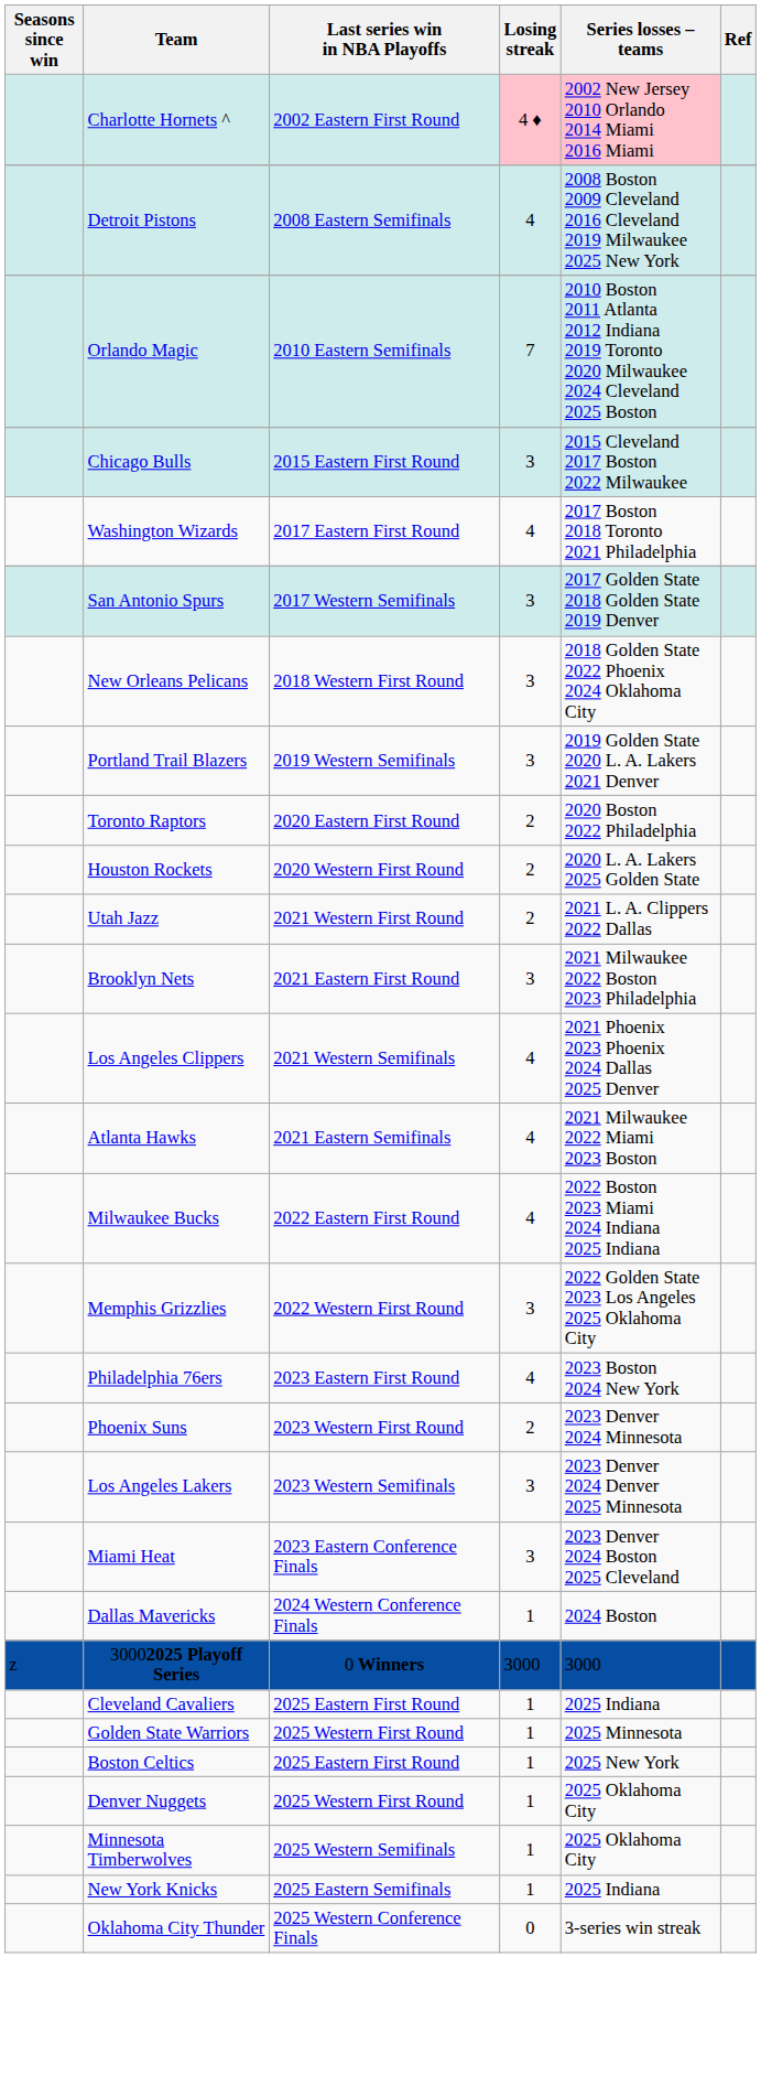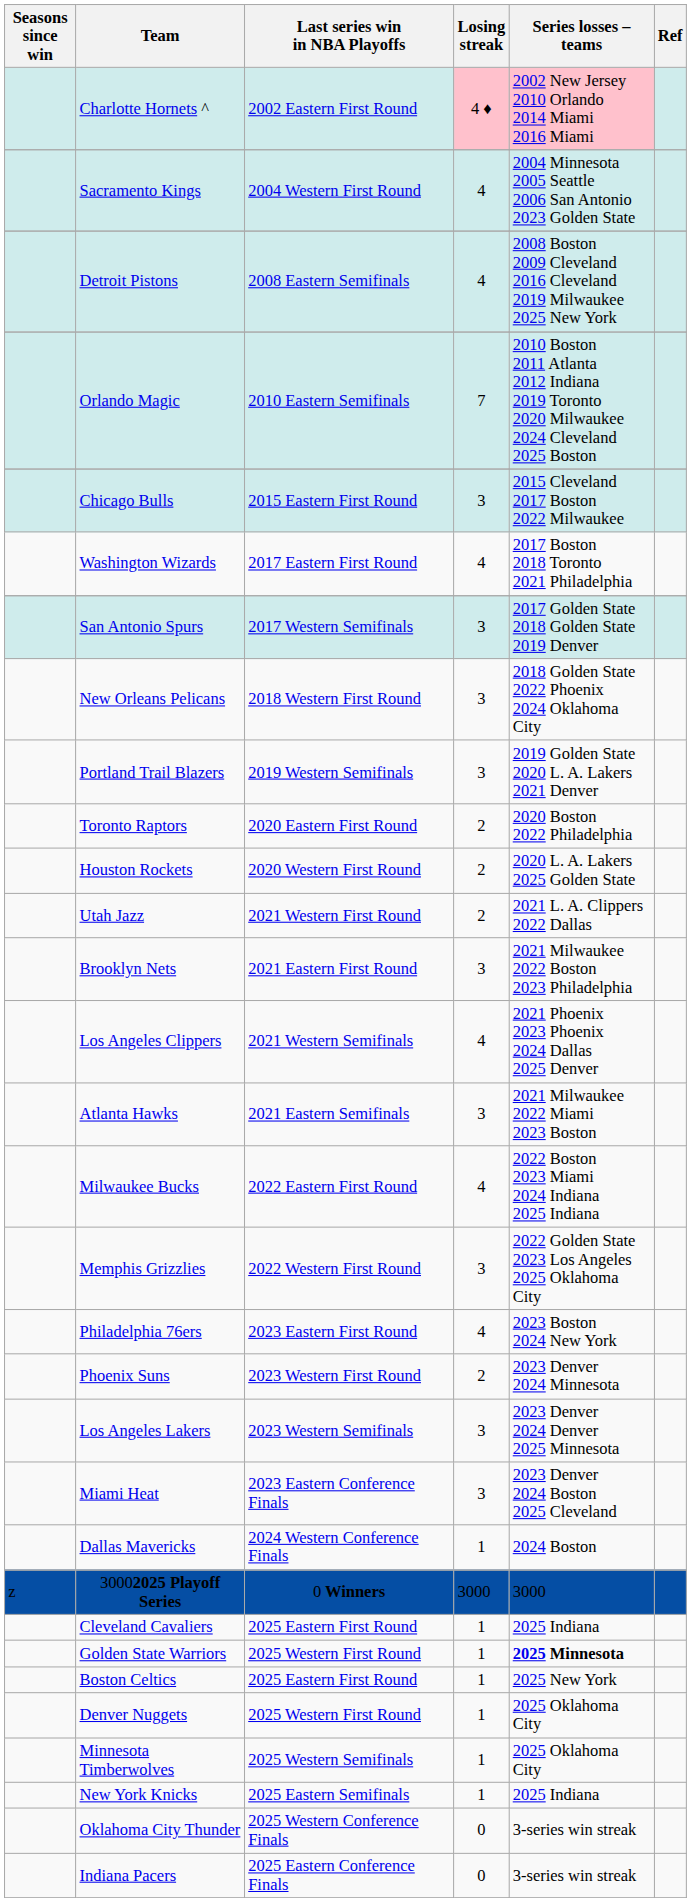+ row: Sacramento Kings | 2004 Western First Round | 4 | 2004 Minnesota 2005 Seattle 2006 San Antonio 2023 Golden State
Atlanta Hawks | Losing streak: 4 -> 3
Golden State Warriors | Series losses – teams: normal -> bold
+ row: Indiana Pacers | 2025 Eastern Conference Finals | 0 | 3-series win streak
